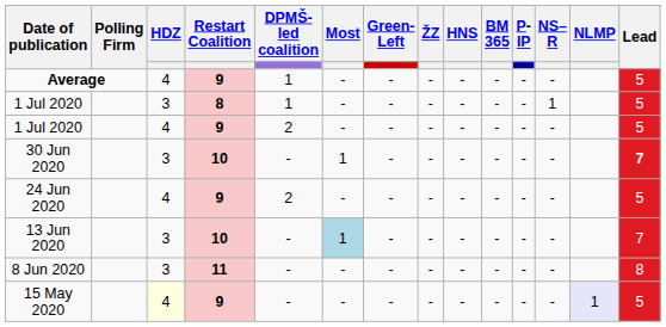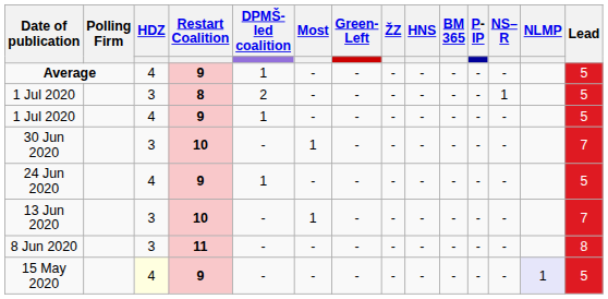1 Jul 2020 / 8 | DPMŠ-led coalition: 1 -> 2
1 Jul 2020 / 9 | DPMŠ-led coalition: 2 -> 1
30 Jun 2020 | Lead: bold -> normal
24 Jun 2020 | DPMŠ-led coalition: 2 -> 1
13 Jun 2020 | Most: lightblue background -> no background
